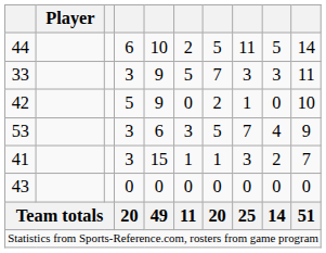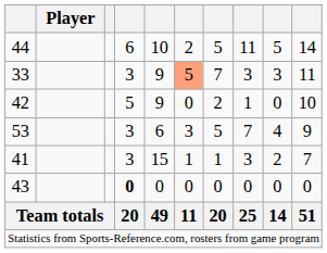33 | column 6: no background -> lightsalmon background
43 | column 4: normal -> bold
